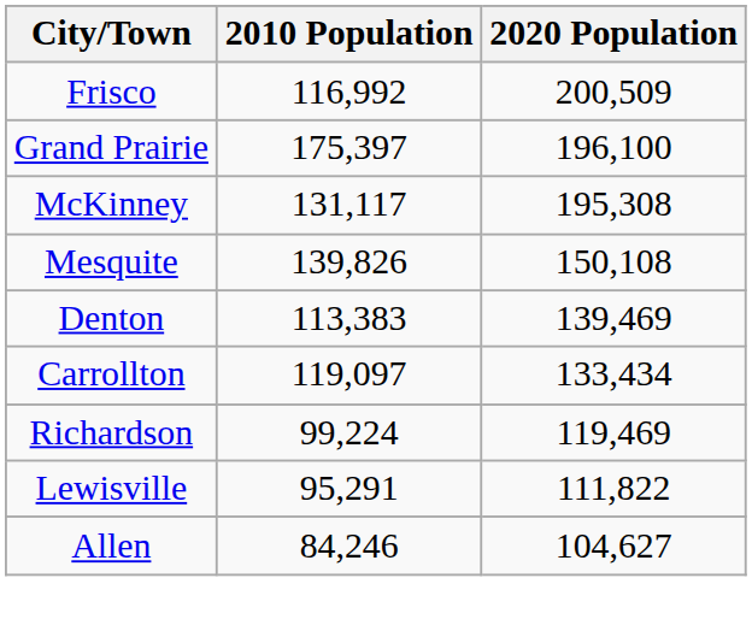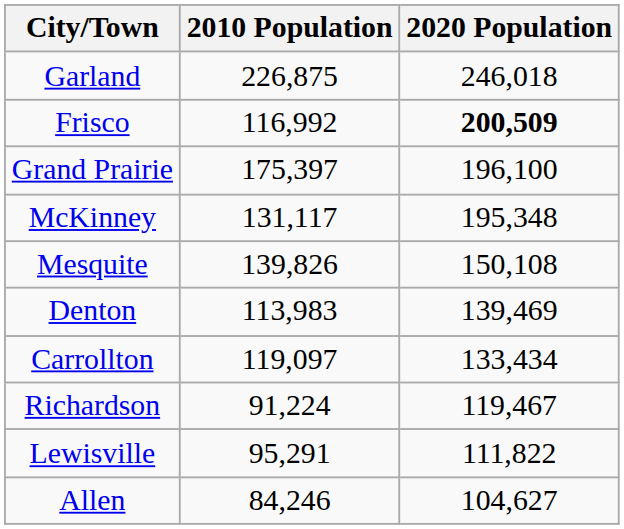+ row: Garland | 226,875 | 246,018
Frisco | 2020 Population: normal -> bold
McKinney | 2020 Population: 195,308 -> 195,348
Denton | 2010 Population: 113,383 -> 113,983
Richardson | 2010 Population: 99,224 -> 91,224
Richardson | 2020 Population: 119,469 -> 119,467
